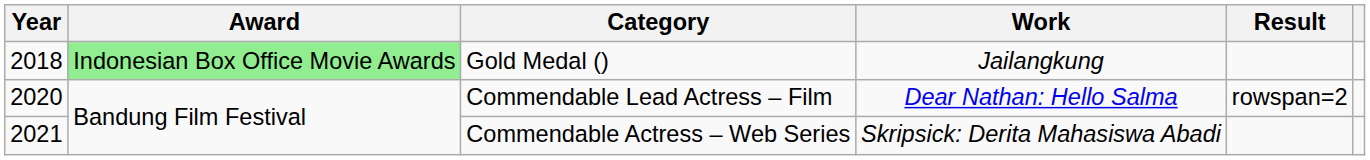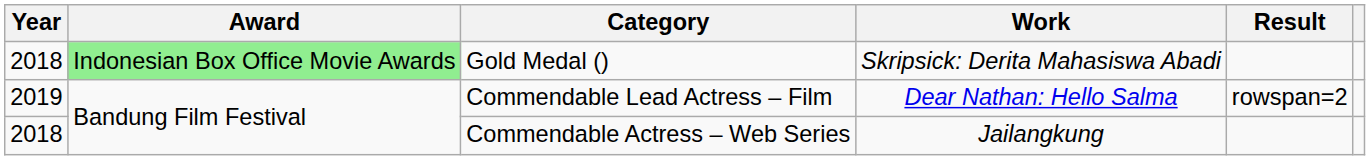Gold Medal () | Work: Jailangkung -> Skripsick: Derita Mahasiswa Abadi
Commendable Lead Actress – Film | Year: 2020 -> 2019
Commendable Actress – Web Series | Year: 2021 -> 2018
Commendable Actress – Web Series | Work: Skripsick: Derita Mahasiswa Abadi -> Jailangkung
